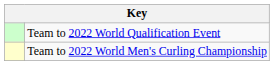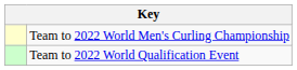rows swapped: Team to 2022 World Men's Curling Championship <-> Team to 2022 World Qualification Event
